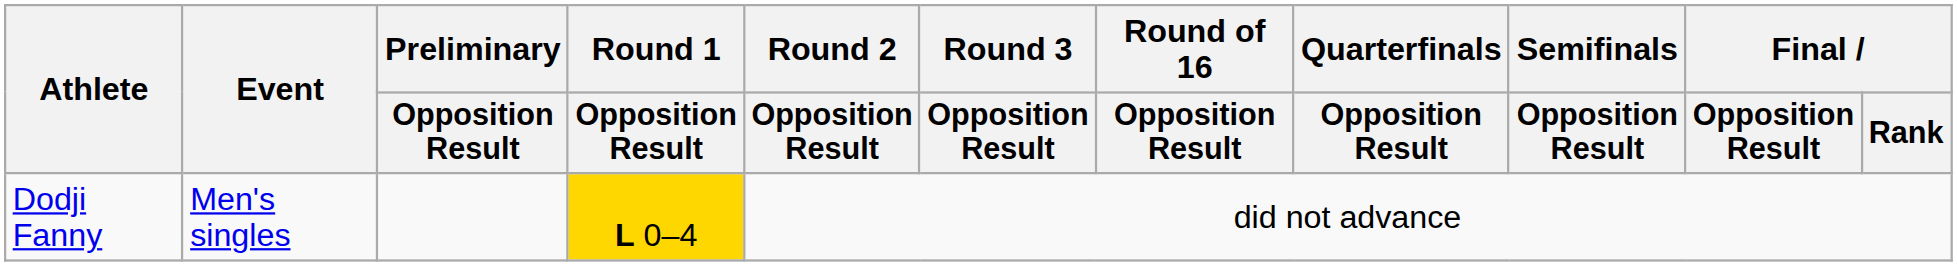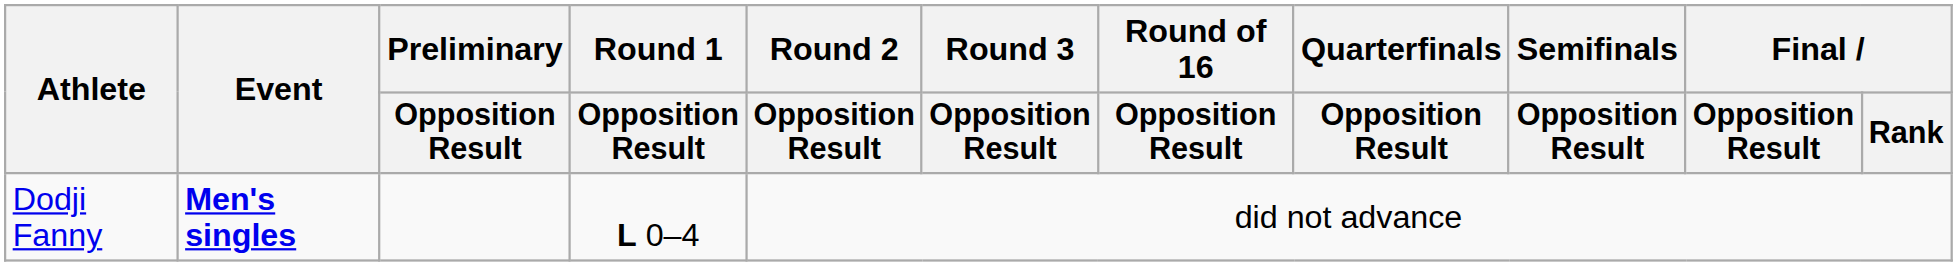Dodji Fanny | Event: normal -> bold
Dodji Fanny | Round 1 / Opposition Result: gold background -> no background
